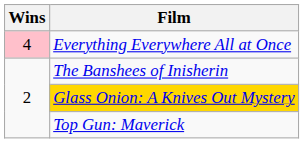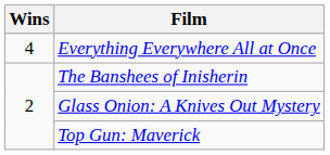Everything Everywhere All at Once | Wins: pink background -> no background
Glass Onion: A Knives Out Mystery | Film: gold background -> no background
